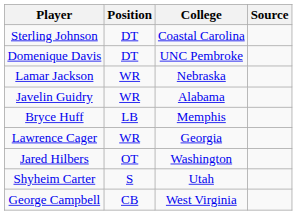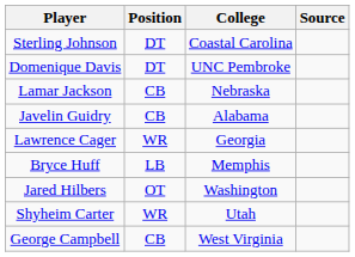Lamar Jackson | Position: WR -> CB
Javelin Guidry | Position: WR -> CB
rows swapped: Bryce Huff <-> Lawrence Cager
Shyheim Carter | Position: S -> WR
